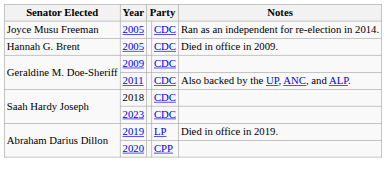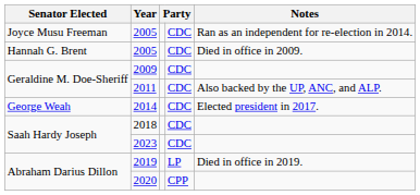+ row: George Weah | 2014 | CDC | Elected president in 2017.
